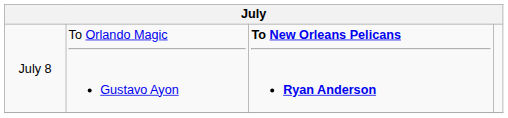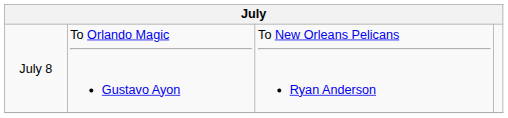July 8 | column 3: bold -> normal
